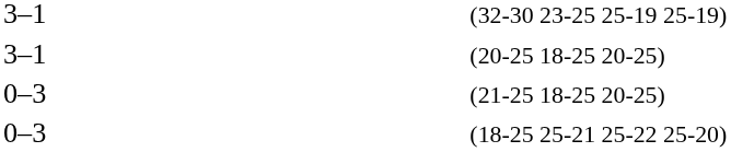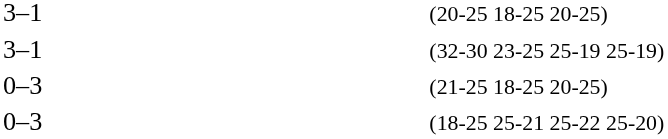row 1 | column 2: (32-30 23-25 25-19 25-19) -> (20-25 18-25 20-25)
row 2 | column 2: (20-25 18-25 20-25) -> (32-30 23-25 25-19 25-19)
